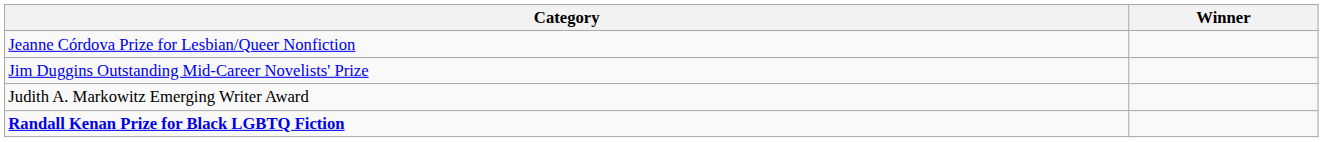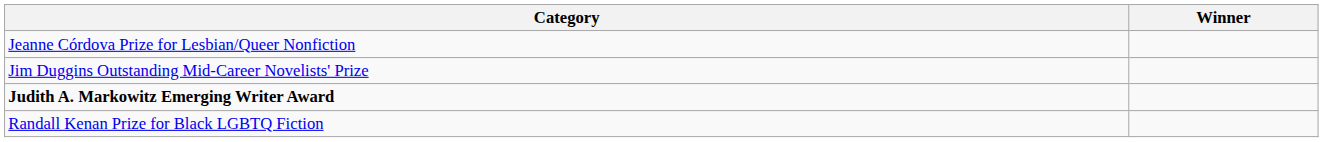Judith A. Markowitz Emerging Writer Award | Category: normal -> bold
Randall Kenan Prize for Black LGBTQ Fiction | Category: bold -> normal
